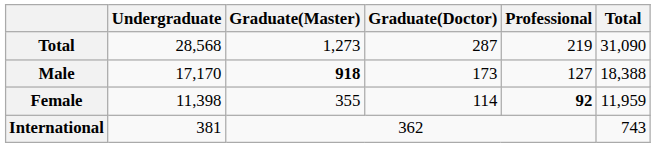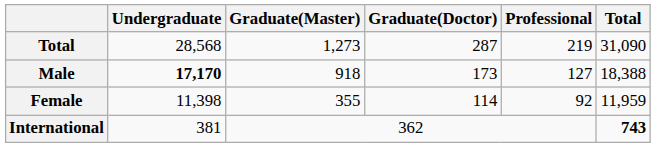Male | Undergraduate: normal -> bold
Male | Graduate(Master): bold -> normal
Female | Professional: bold -> normal
International | Total: normal -> bold
